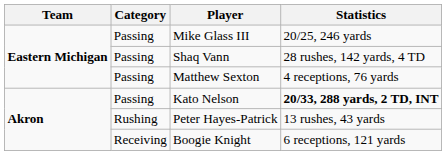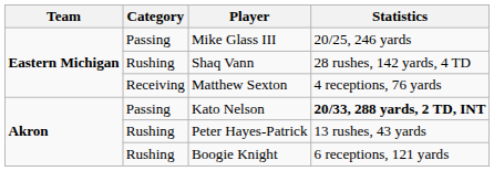Shaq Vann | Category: Passing -> Rushing
Matthew Sexton | Category: Passing -> Receiving
Boogie Knight | Category: Receiving -> Rushing
